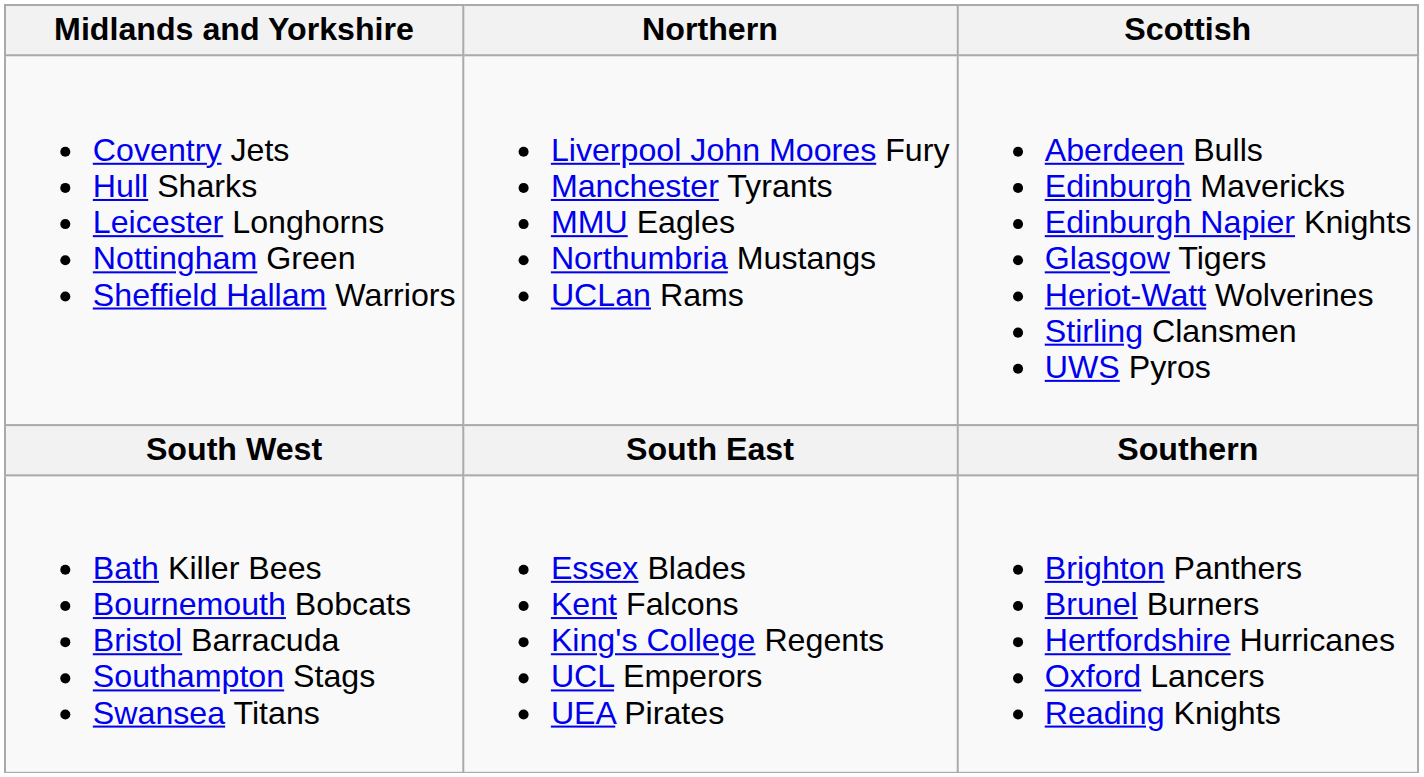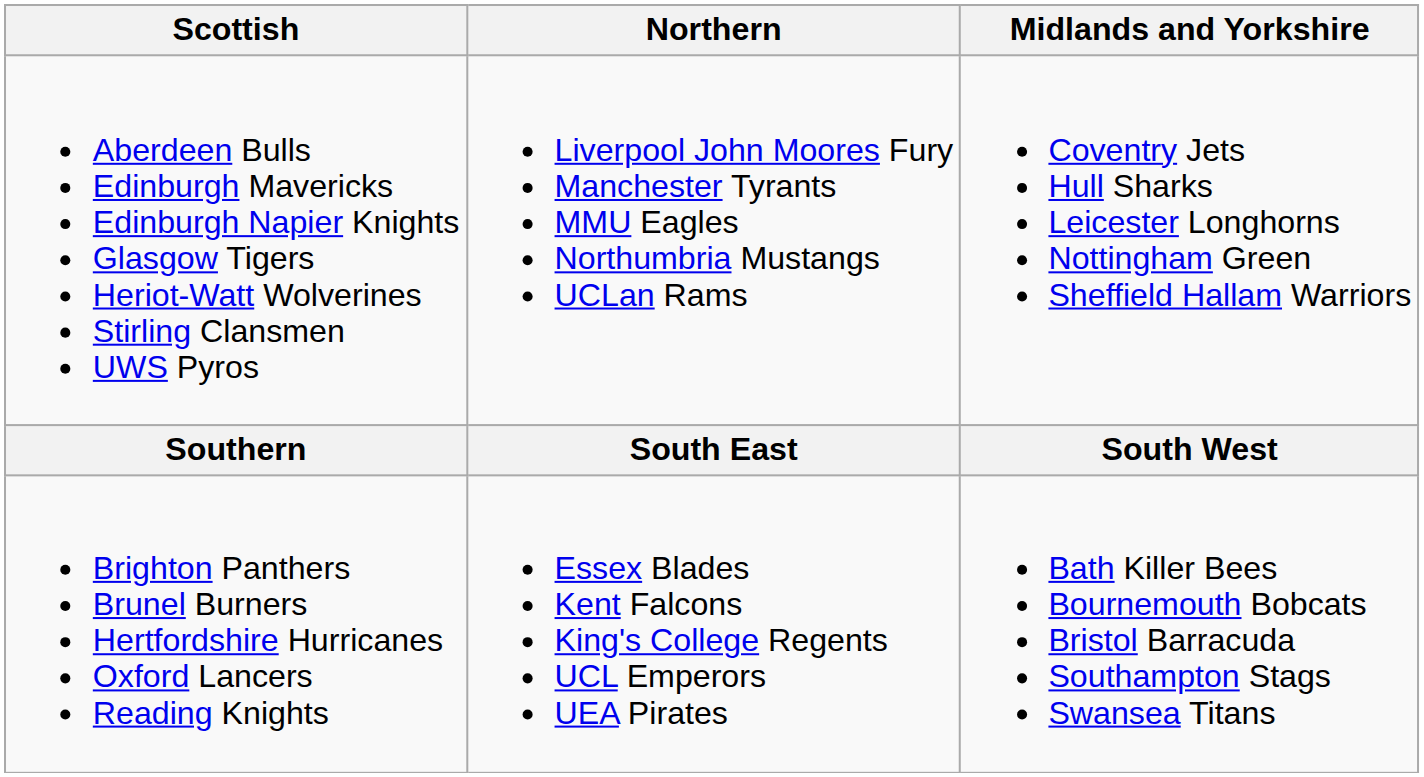columns swapped: Scottish <-> Midlands and Yorkshire
